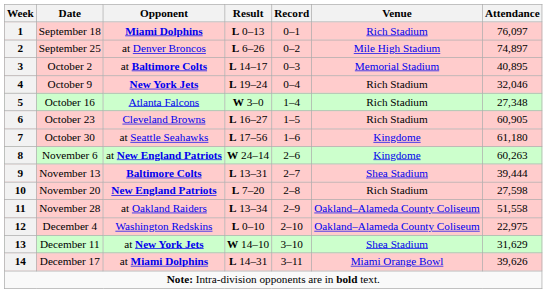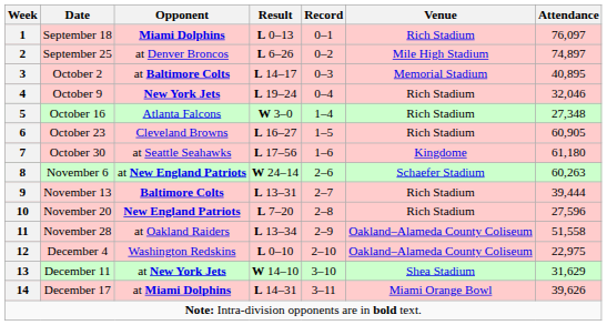8 | Venue: Kingdome -> Schaefer Stadium
9 | Venue: Shea Stadium -> Rich Stadium
10 | Attendance: 27,598 -> 27,596
